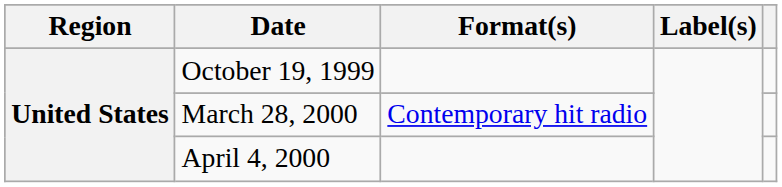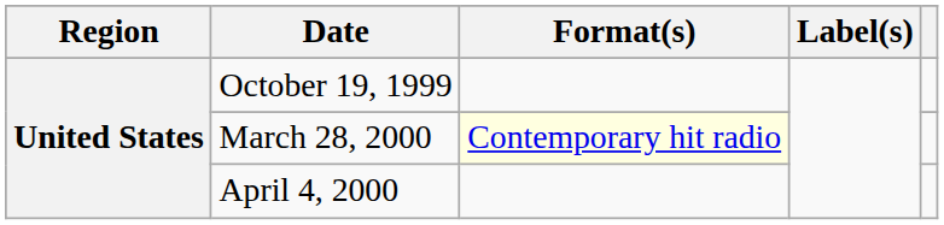March 28, 2000 | Format(s): no background -> lightyellow background
